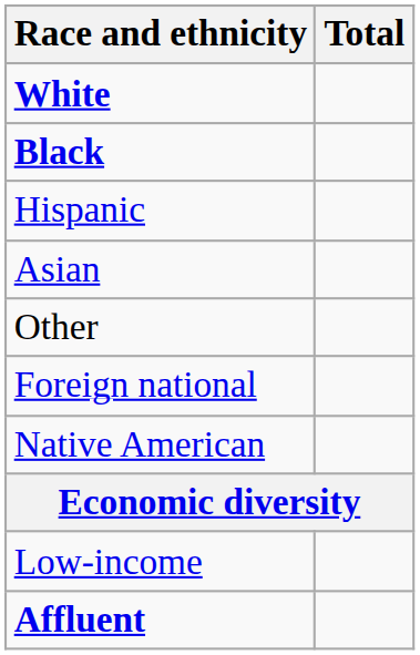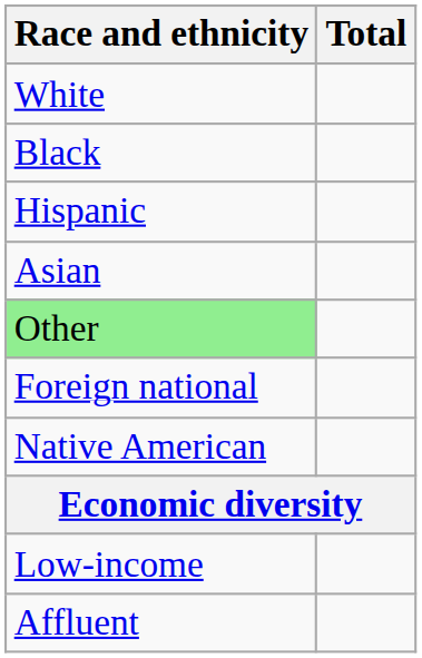White | Race and ethnicity: bold -> normal
Black | Race and ethnicity: bold -> normal
Other | Race and ethnicity: no background -> lightgreen background
Affluent | Race and ethnicity: bold -> normal
